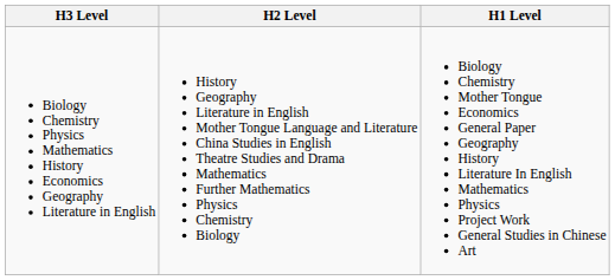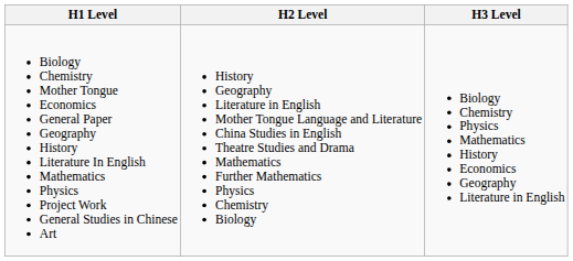columns swapped: H1 Level <-> H3 Level
